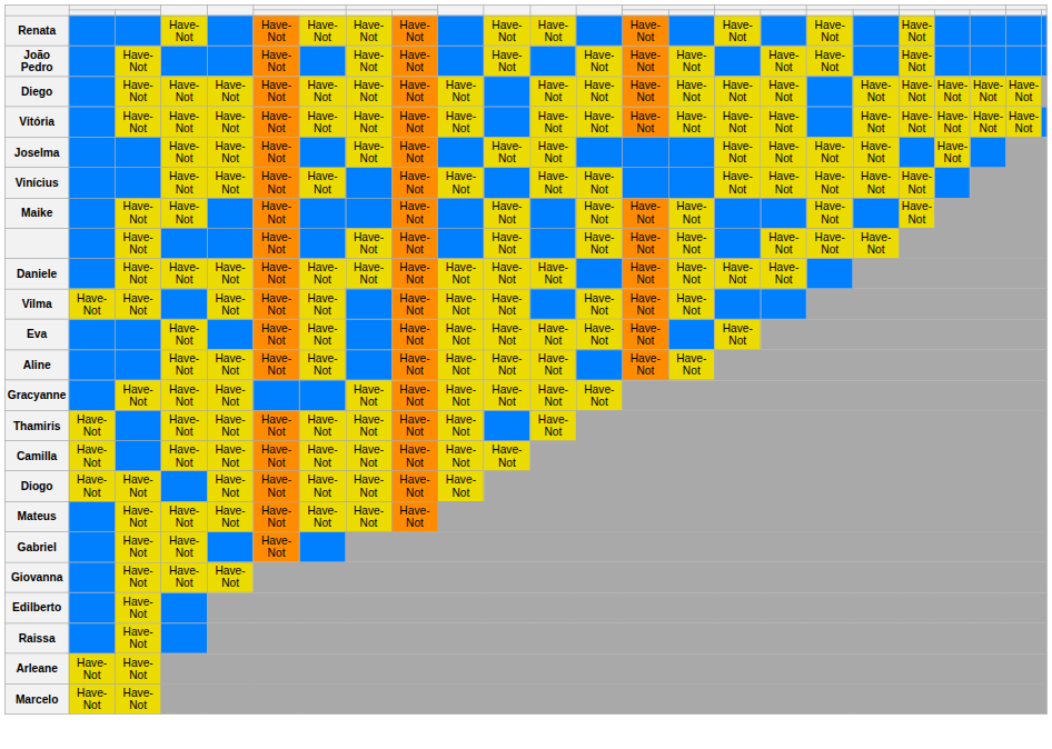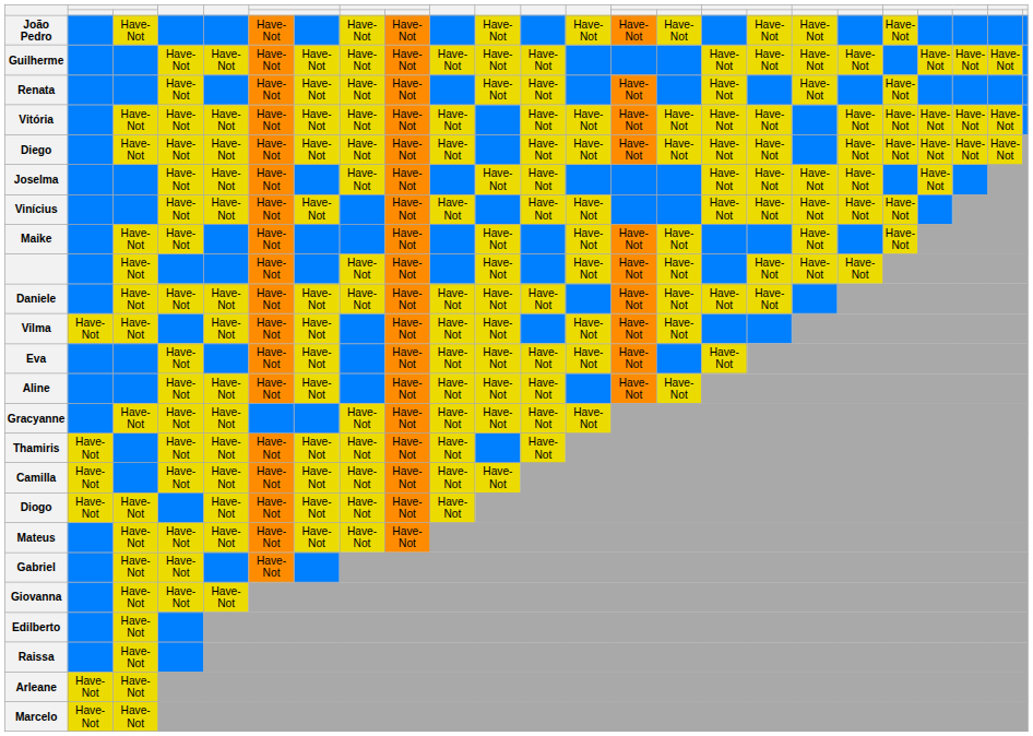rows swapped: Renata <-> João Pedro
+ row: Guilherme | Have-Not | Have-Not | Have-Not | Have-Not | Have-Not | Have-Not | Have-Not | Have-Not | Have-Not | Have-Not | Have-Not | Have-Not | Have-Not | Have-Not | Have-Not | Have-Not
rows swapped: Vitória <-> Diego
